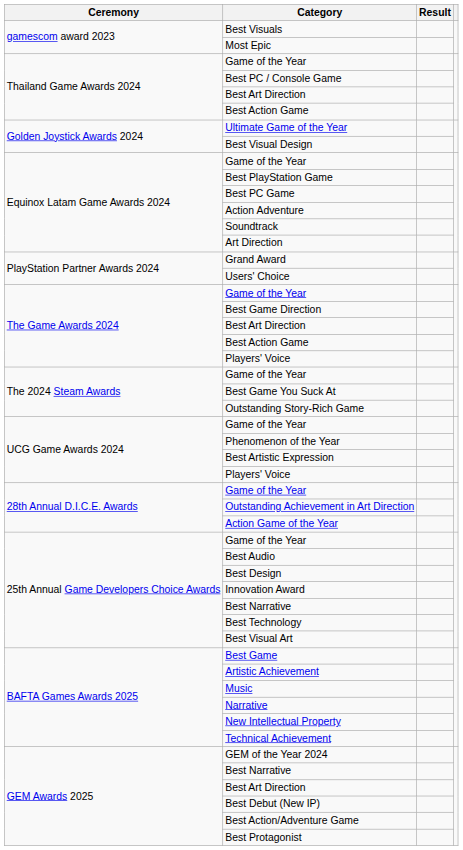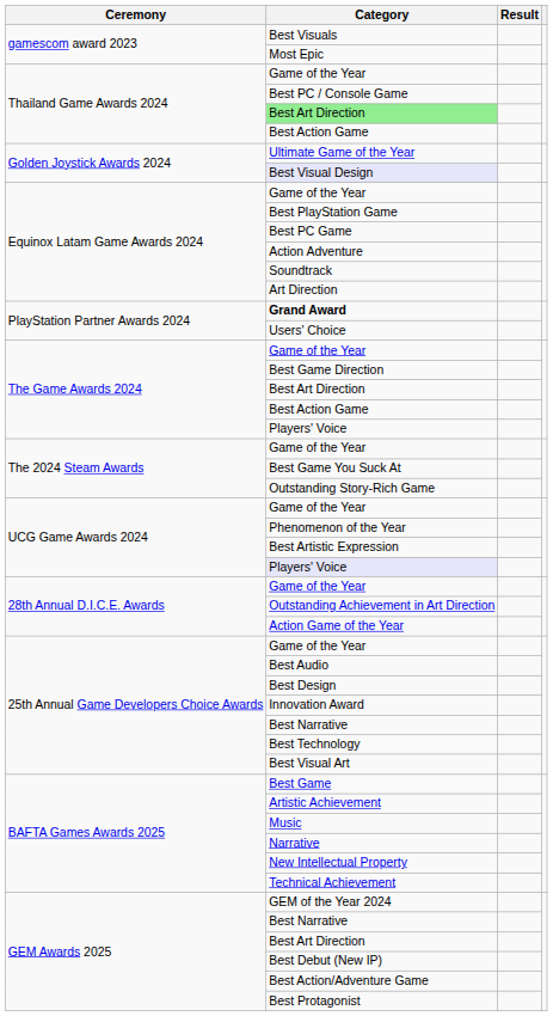Thailand Game Awards 2024 / Best Art Direction | Category: no background -> lightgreen background
Best Visual Design | Category: no background -> lavender background
Grand Award | Category: normal -> bold
UCG Game Awards 2024 / Players' Voice | Category: no background -> lavender background
